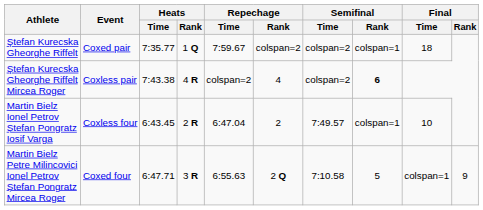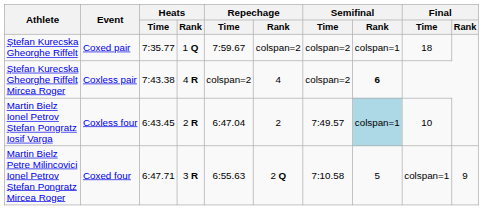Martin Bielz Ionel Petrov Ștefan Pongratz Iosif Varga | Semifinal / Rank: no background -> lightblue background
